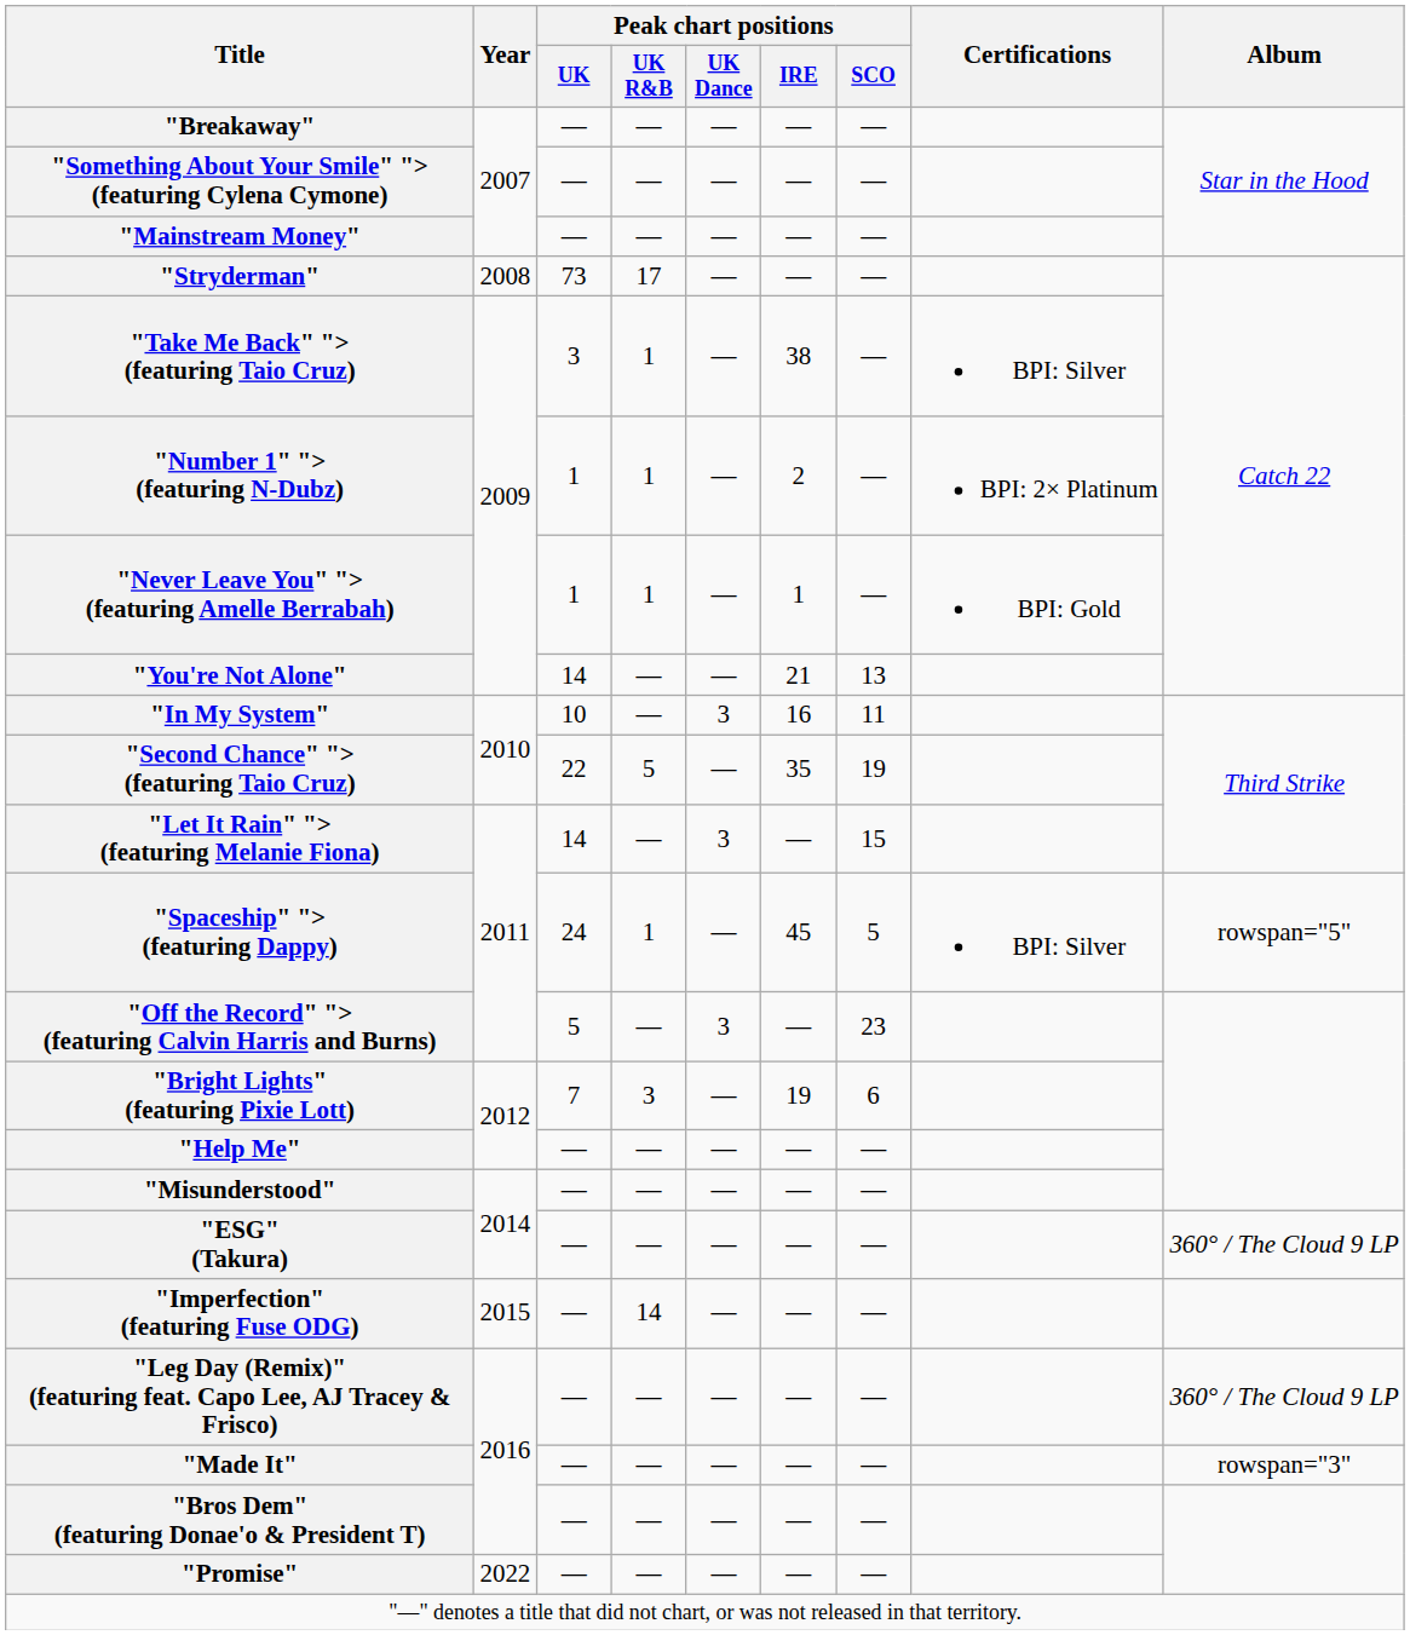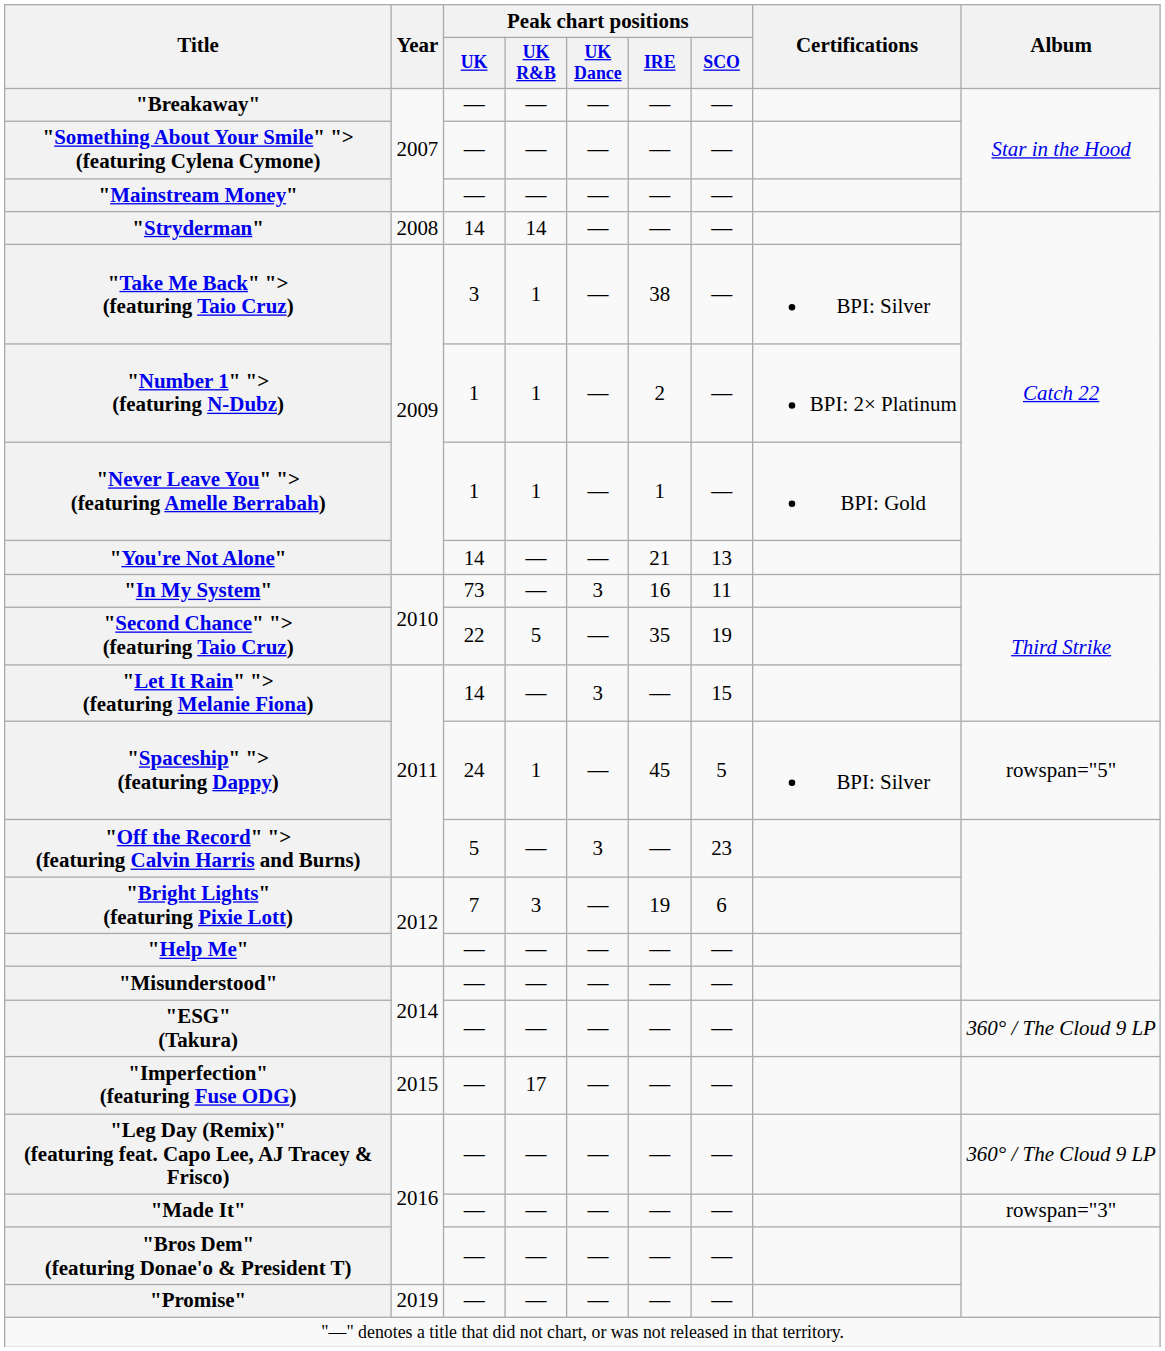"Stryderman" | Peak chart positions / UK: 73 -> 14
"Stryderman" | Peak chart positions / UK R&B: 17 -> 14
"In My System" | Peak chart positions / UK: 10 -> 73
"Imperfection" (featuring Fuse ODG) | Peak chart positions / UK R&B: 14 -> 17
"Promise" | Year: 2022 -> 2019
